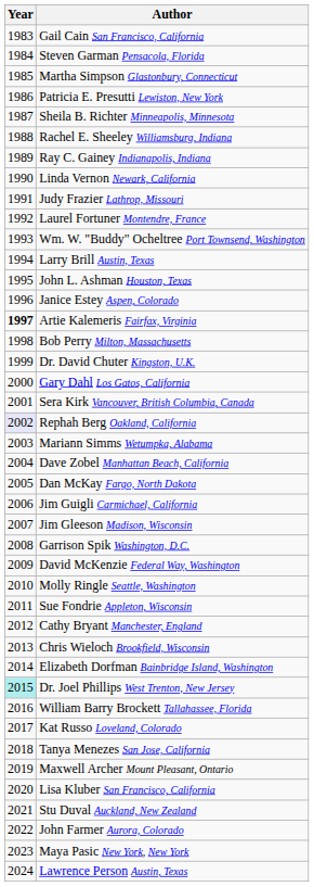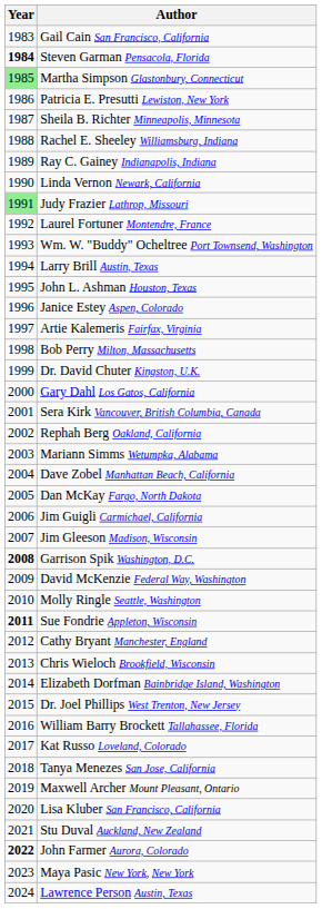Steven Garman Pensacola, Florida | Year: normal -> bold
Martha Simpson Glastonbury, Connecticut | Year: no background -> lightgreen background
Judy Frazier Lathrop, Missouri | Year: no background -> lightgreen background
Artie Kalemeris Fairfax, Virginia | Year: bold -> normal
Rephah Berg Oakland, California | Year: lavender background -> no background
Garrison Spik Washington, D.C. | Year: normal -> bold
Sue Fondrie Appleton, Wisconsin | Year: normal -> bold
Dr. Joel Phillips West Trenton, New Jersey | Year: paleturquoise background -> no background
John Farmer Aurora, Colorado | Year: normal -> bold
